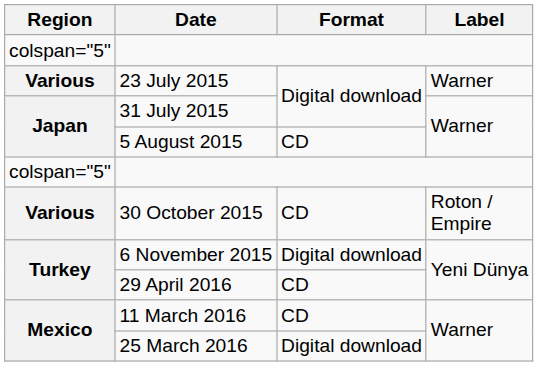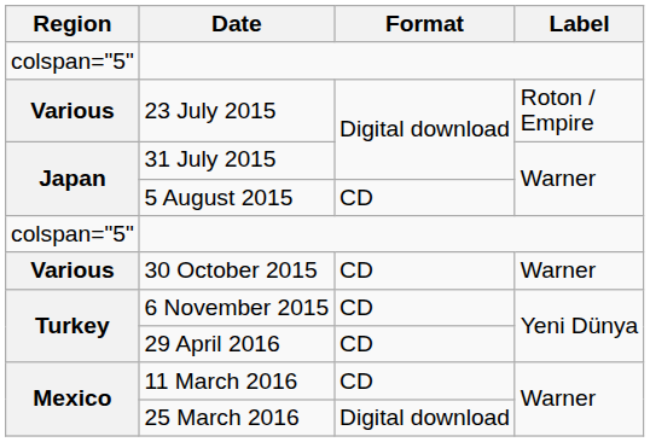23 July 2015 | Label: Warner -> Roton / Empire
30 October 2015 | Label: Roton / Empire -> Warner
6 November 2015 | Format: Digital download -> CD
